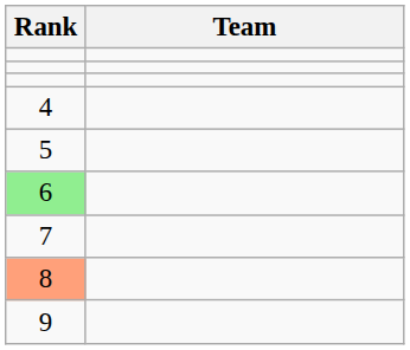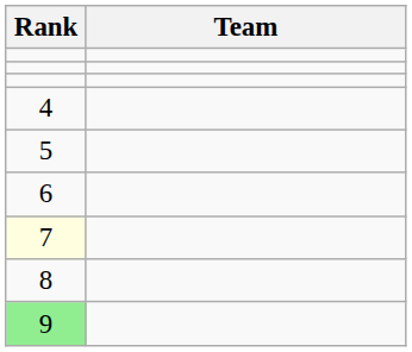row 7 | Rank: lightgreen background -> no background
row 8 | Rank: no background -> lightyellow background
row 9 | Rank: lightsalmon background -> no background
row 10 | Rank: no background -> lightgreen background
